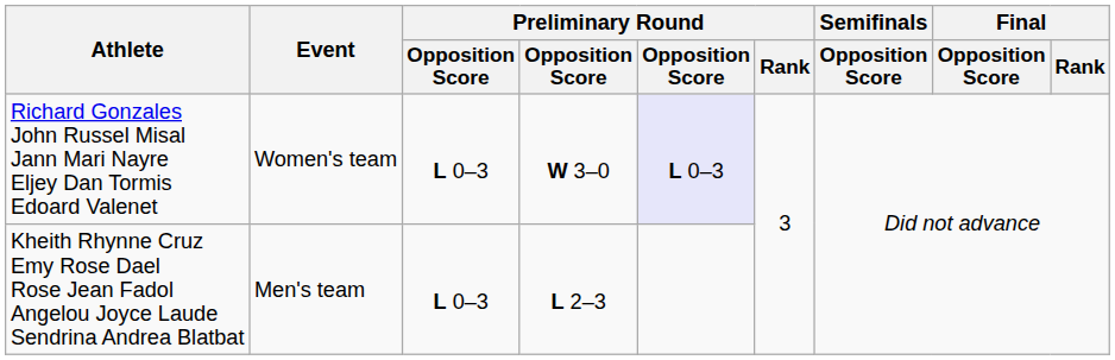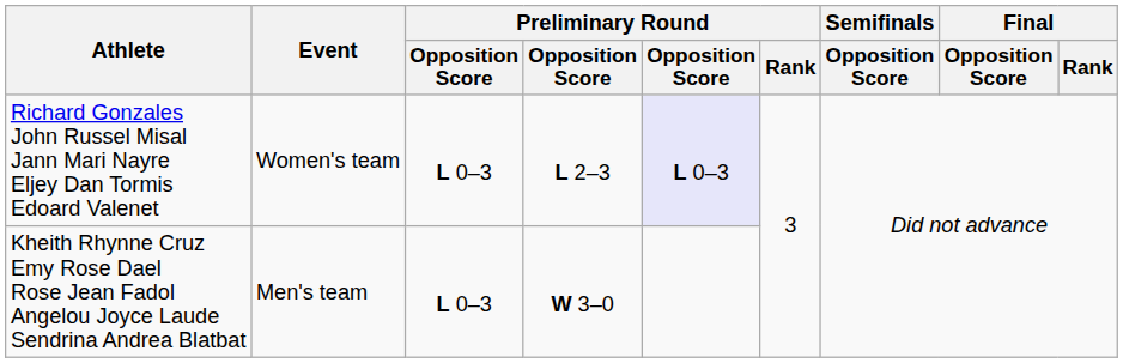row 3 | column 4: W 3–0 -> L 2–3
row 4 | column 4: L 2–3 -> W 3–0
